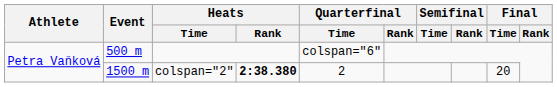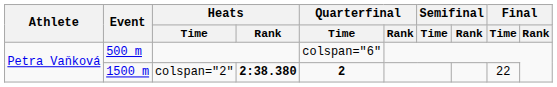colspan="2" | Quarterfinal / Time: normal -> bold
colspan="2" | Final / Time: 20 -> 22
